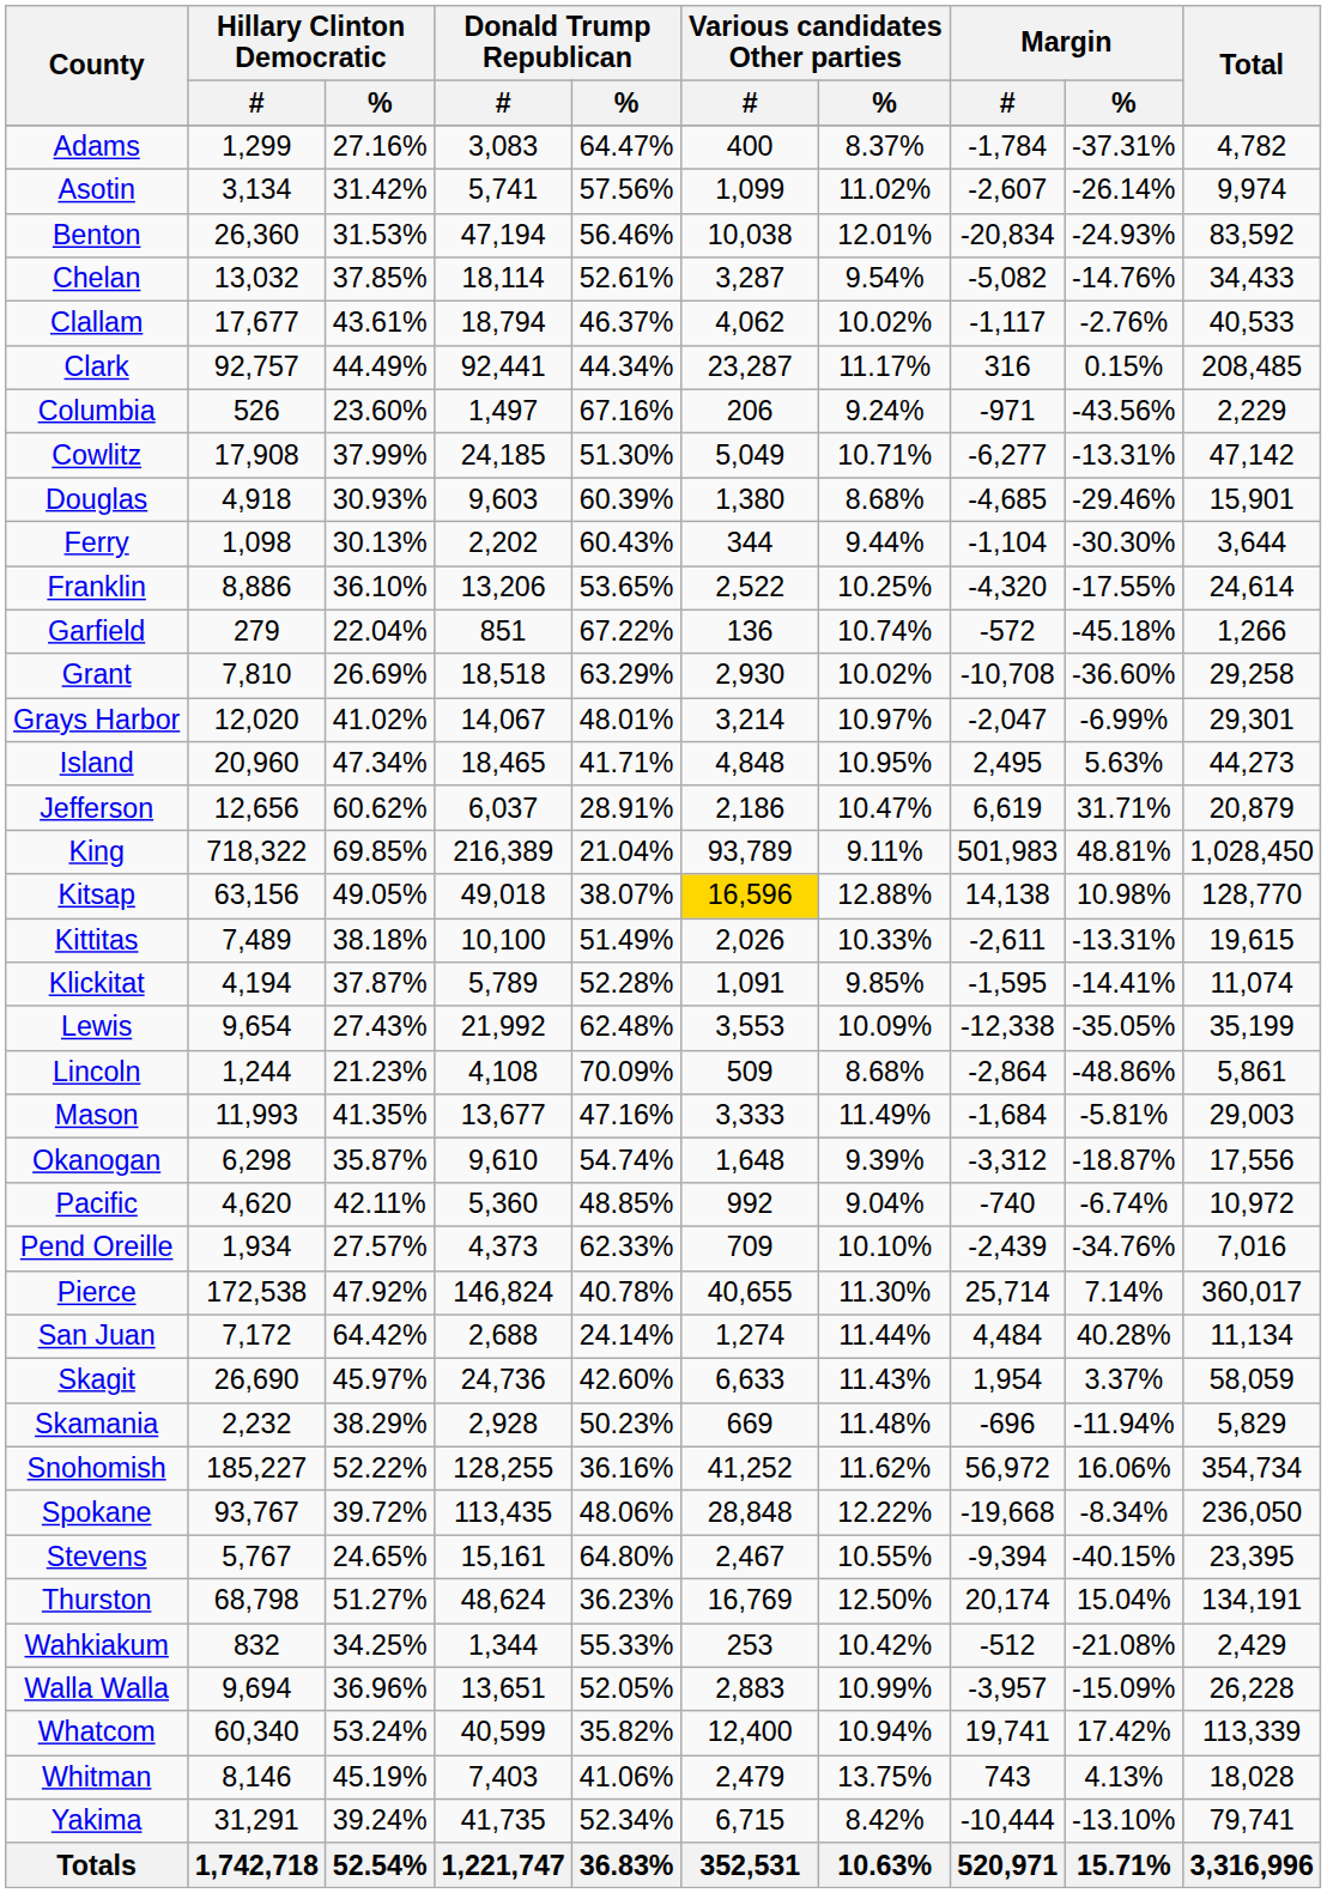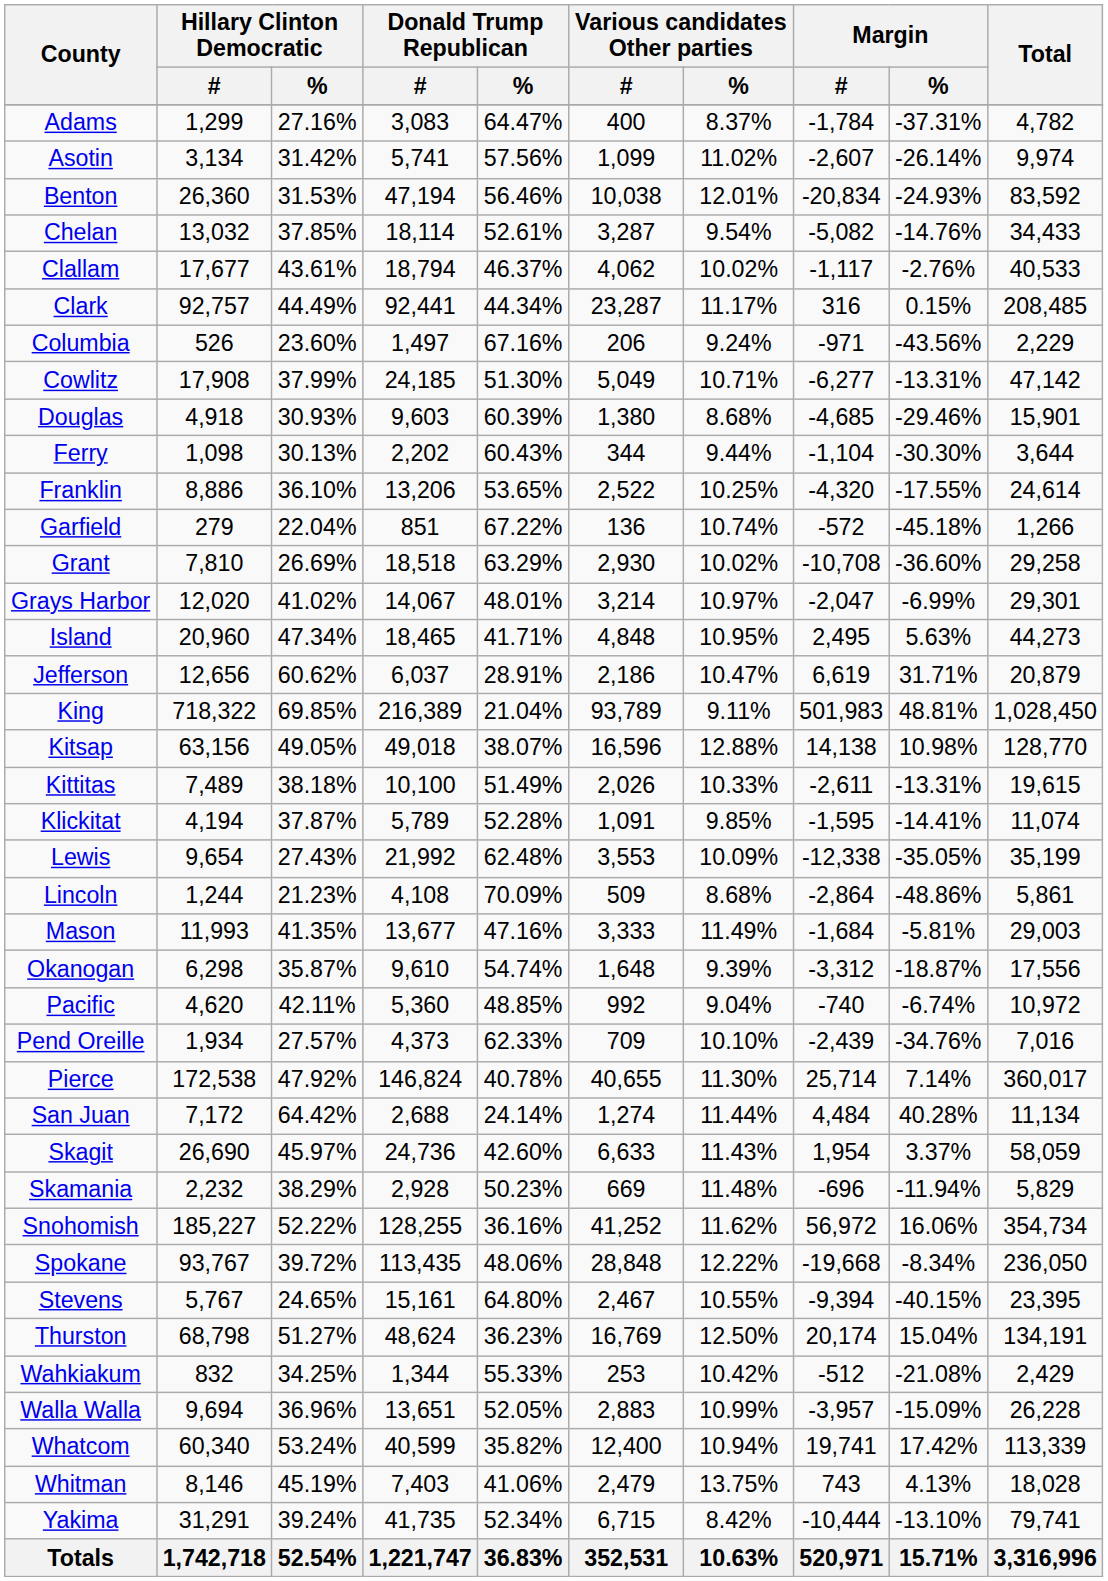Kitsap | Various candidates Other parties / #: gold background -> no background
